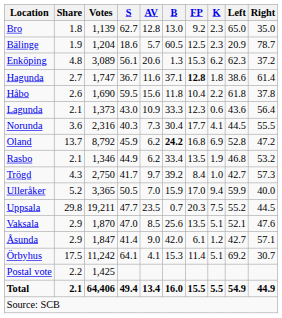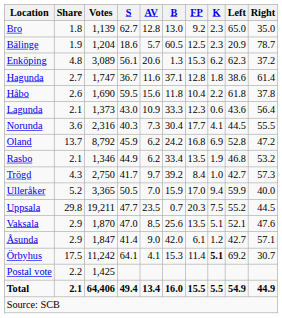Hagunda | FP: bold -> normal
Oland | B: bold -> normal
Örbyhus | K: normal -> bold
